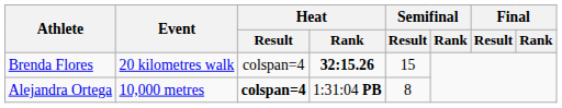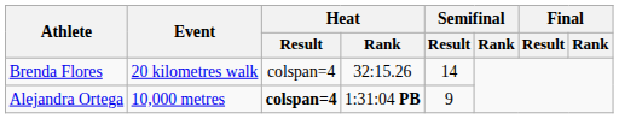Brenda Flores | Heat / Rank: bold -> normal
Brenda Flores | Semifinal / Result: 15 -> 14
Alejandra Ortega | Semifinal / Result: 8 -> 9
